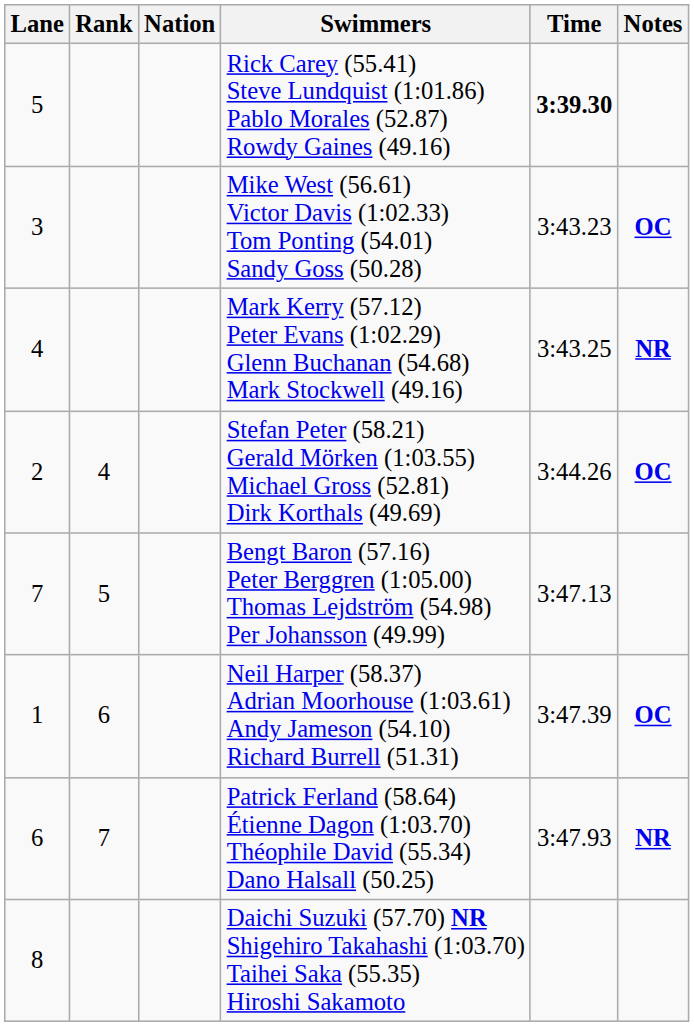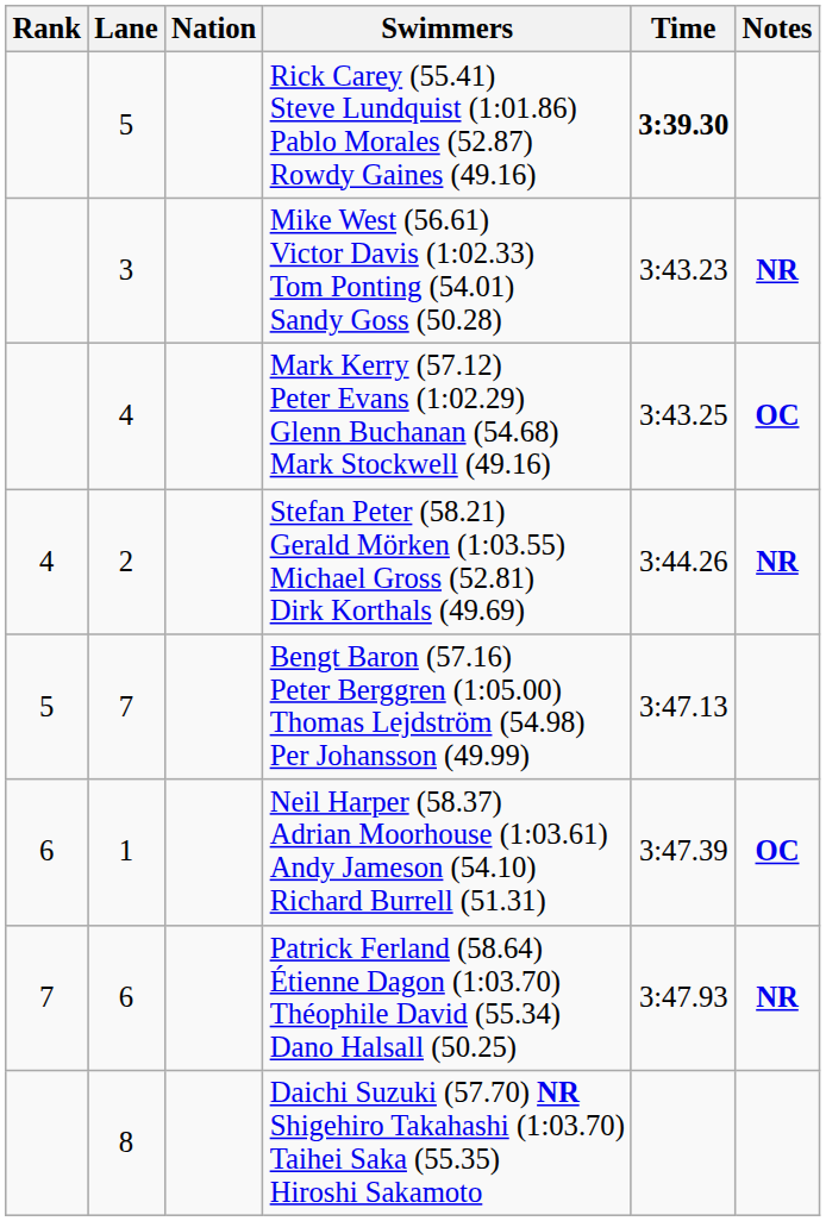columns swapped: Rank <-> Lane
row 3 | Notes: OC -> NR
row 4 | Notes: NR -> OC
row 5 | Notes: OC -> NR
